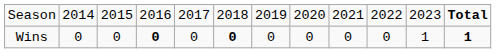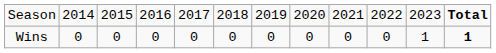Wins | column 4: bold -> normal
Wins | column 6: bold -> normal
